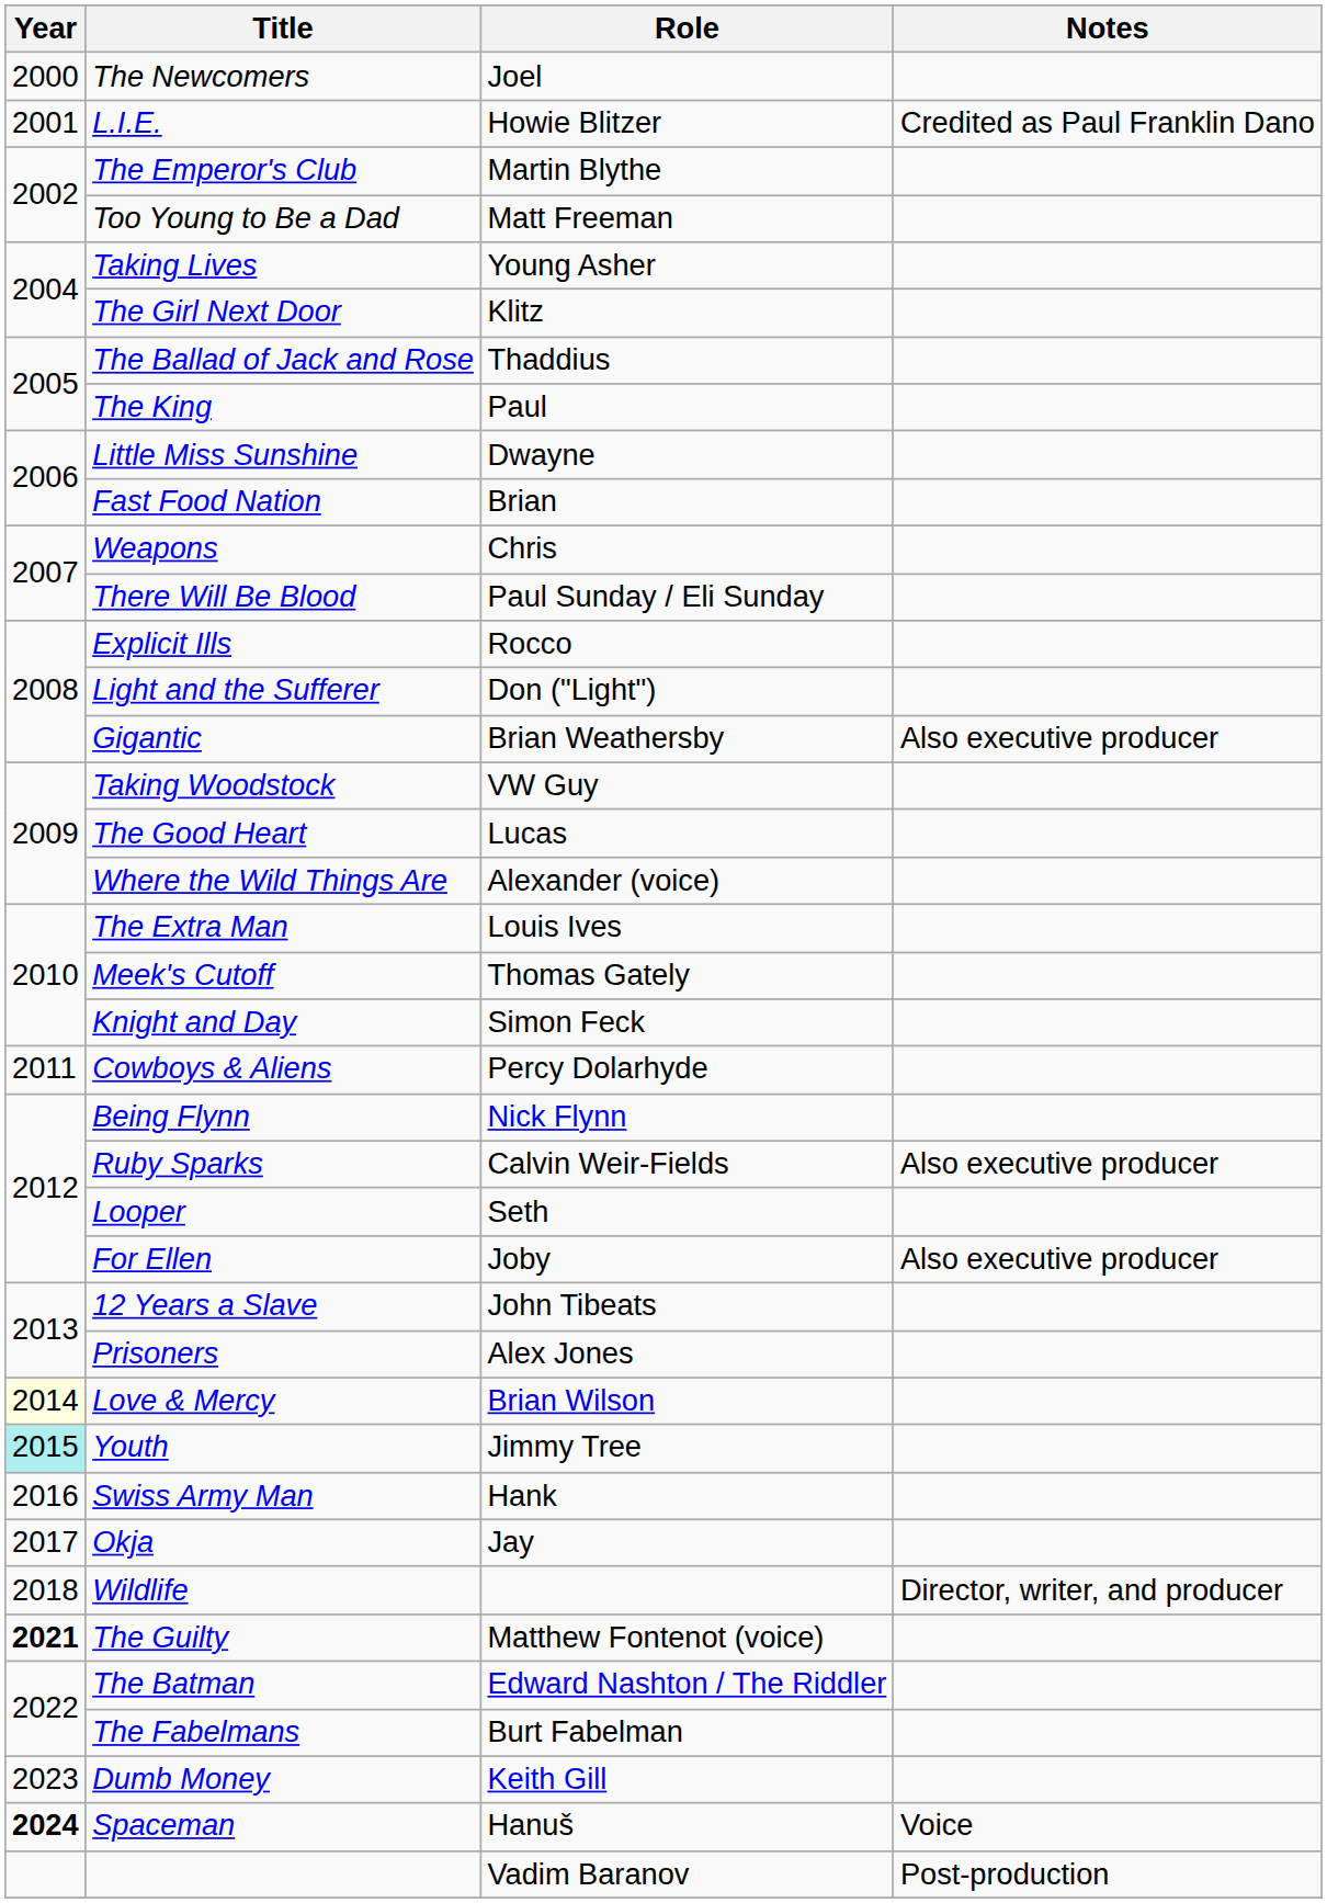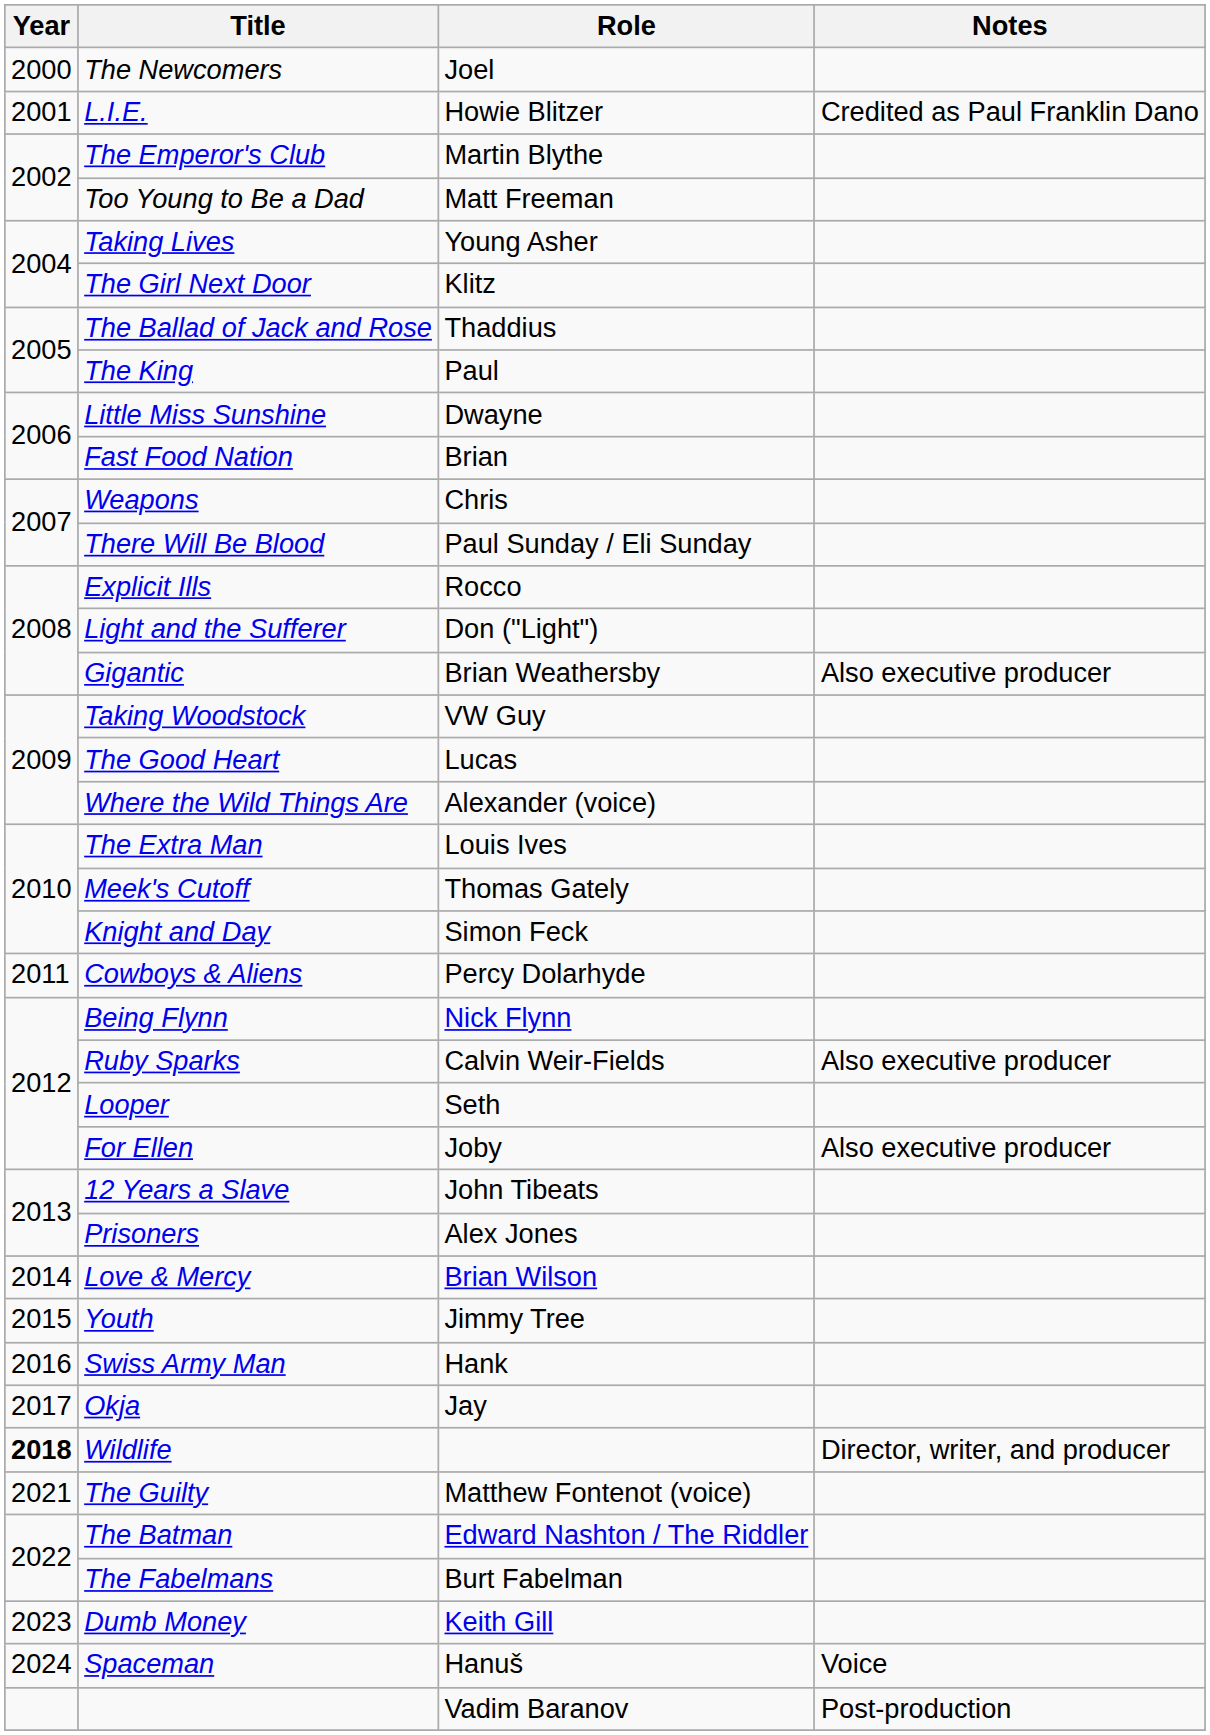Love & Mercy | Year: lightyellow background -> no background
Youth | Year: paleturquoise background -> no background
Wildlife | Year: normal -> bold
The Guilty | Year: bold -> normal
Spaceman | Year: bold -> normal
